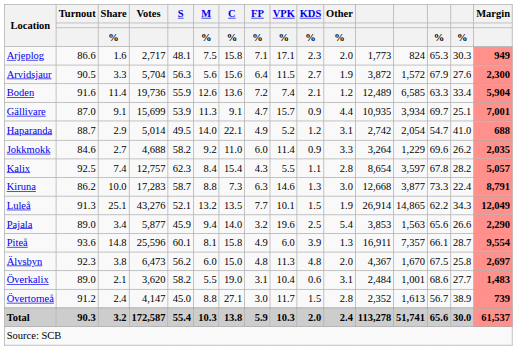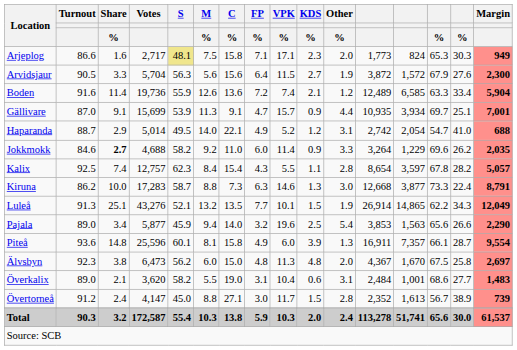Arjeplog | S: no background -> khaki background
Jokkmokk | Share / %: normal -> bold
